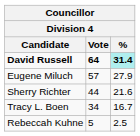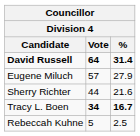David Russell | %: paleturquoise background -> no background
Tracy L. Boen | Vote: normal -> bold
Tracy L. Boen | %: normal -> bold
